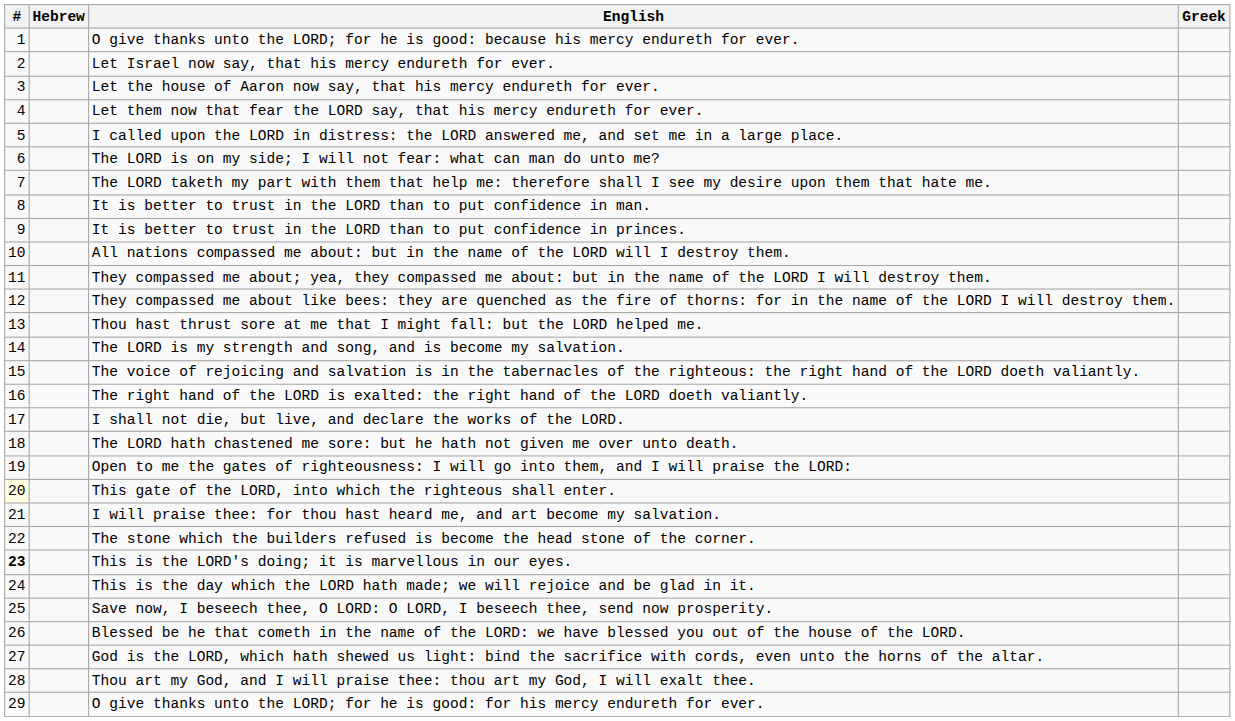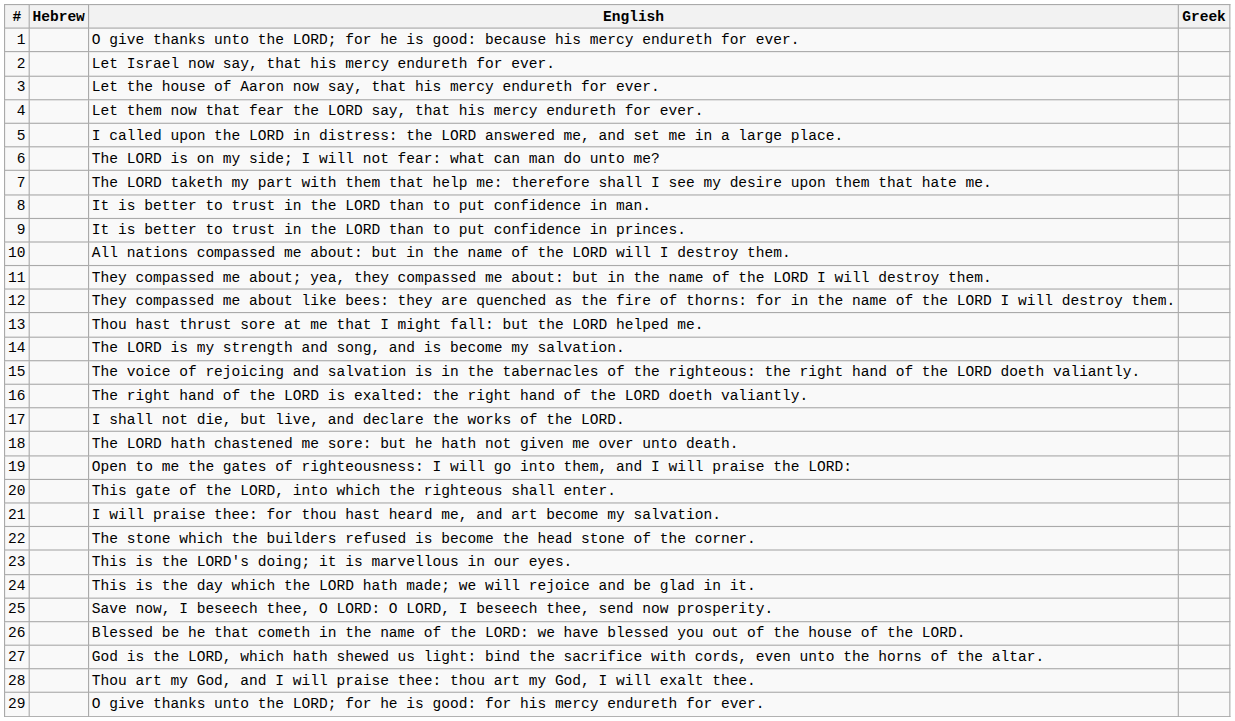This gate of the LORD, into which the righteous shall enter. | #: lightyellow background -> no background
This is the LORD's doing; it is marvellous in our eyes. | #: bold -> normal
